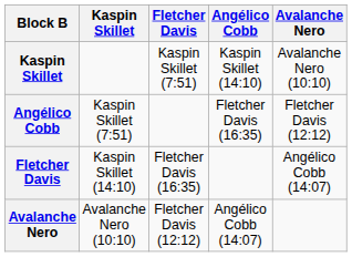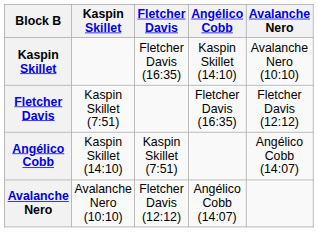row 2 | Fletcher Davis: Kaspin Skillet (7:51) -> Fletcher Davis (16:35)
row 3 | Block B: Angélico Cobb -> Fletcher Davis
row 4 | Block B: Fletcher Davis -> Angélico Cobb
row 4 | Fletcher Davis: Fletcher Davis (16:35) -> Kaspin Skillet (7:51)
